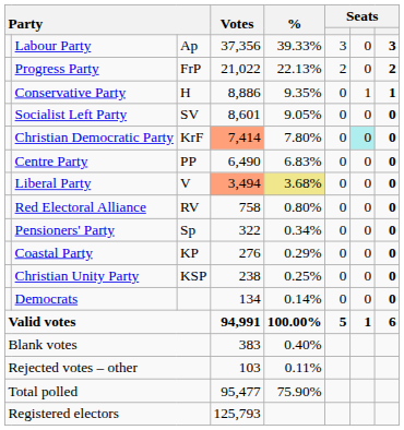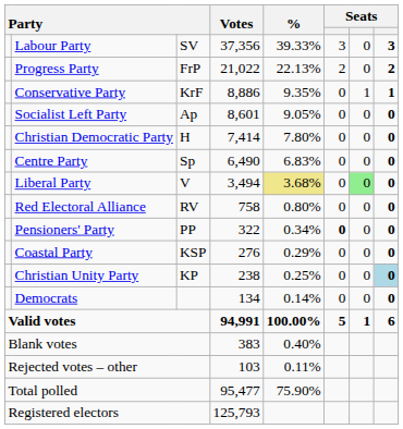Labour Party | column 3: Ap -> SV
Conservative Party | column 3: H -> KrF
Socialist Left Party | column 3: SV -> Ap
Christian Democratic Party | column 3: KrF -> H
Christian Democratic Party | Votes: lightsalmon background -> no background
Christian Democratic Party | column 7: paleturquoise background -> no background
Centre Party | column 3: PP -> Sp
Liberal Party | Votes: lightsalmon background -> no background
Liberal Party | column 7: no background -> lightgreen background
Pensioners' Party | column 3: Sp -> PP
Pensioners' Party | column 6: normal -> bold
Coastal Party | column 3: KP -> KSP
Christian Unity Party | column 3: KSP -> KP
Christian Unity Party | column 8: no background -> lightblue background
